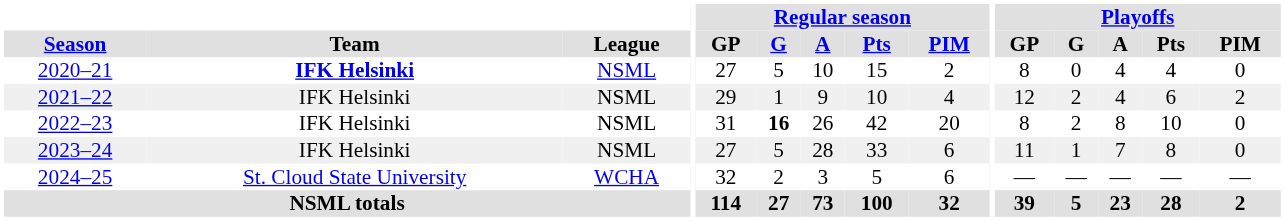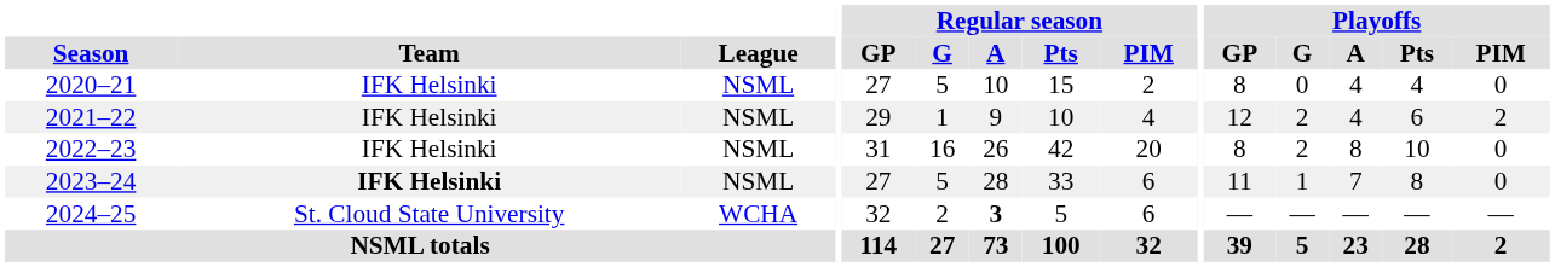2020–21 | Team: bold -> normal
2022–23 | Regular season / G: bold -> normal
2023–24 | Team: normal -> bold
2024–25 | Regular season / A: normal -> bold
